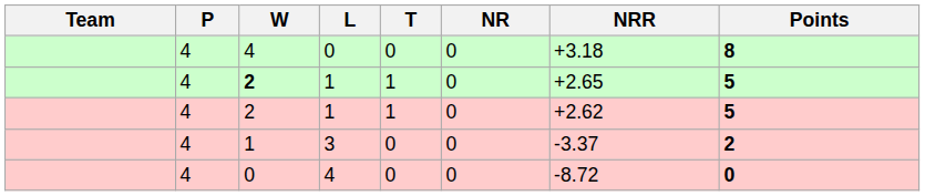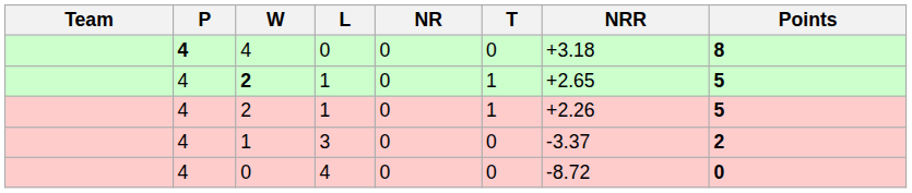columns swapped: T <-> NR
row 2 | P: normal -> bold
row 4 | NRR: +2.62 -> +2.26
